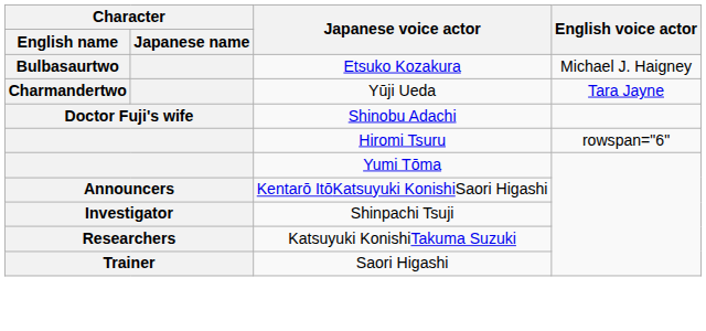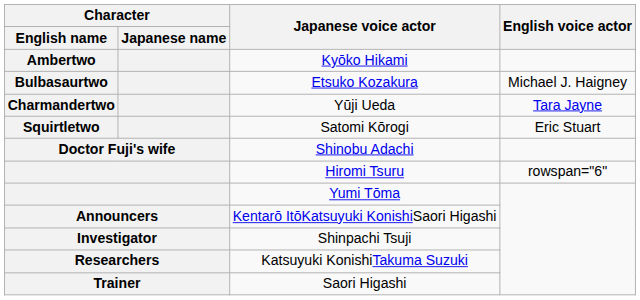+ row: Ambertwo | Kyōko Hikami
+ row: Squirtletwo | Satomi Kōrogi | Eric Stuart
